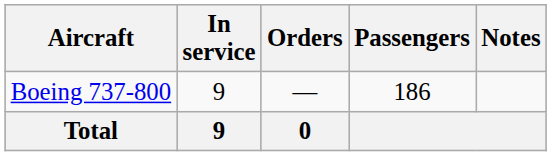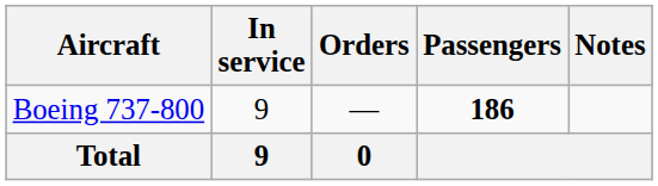Boeing 737-800 | Passengers: normal -> bold
